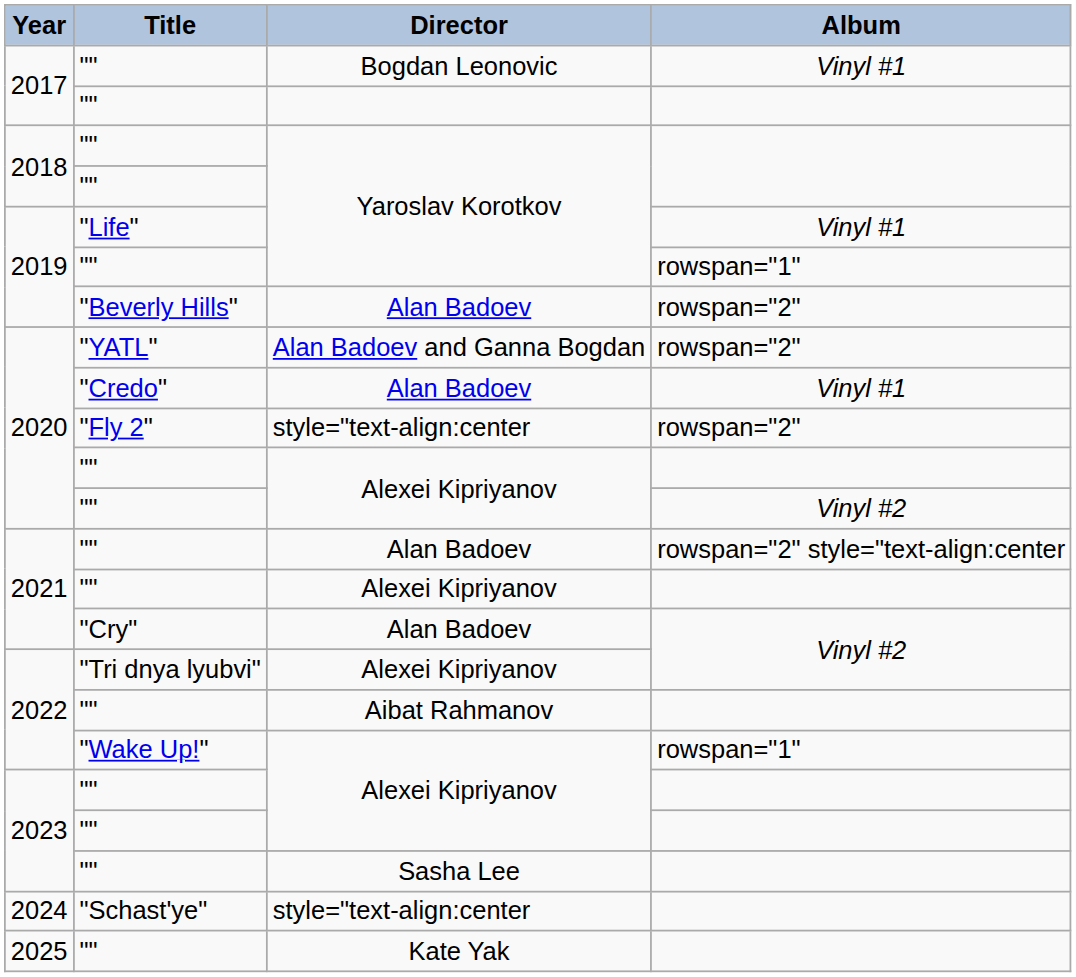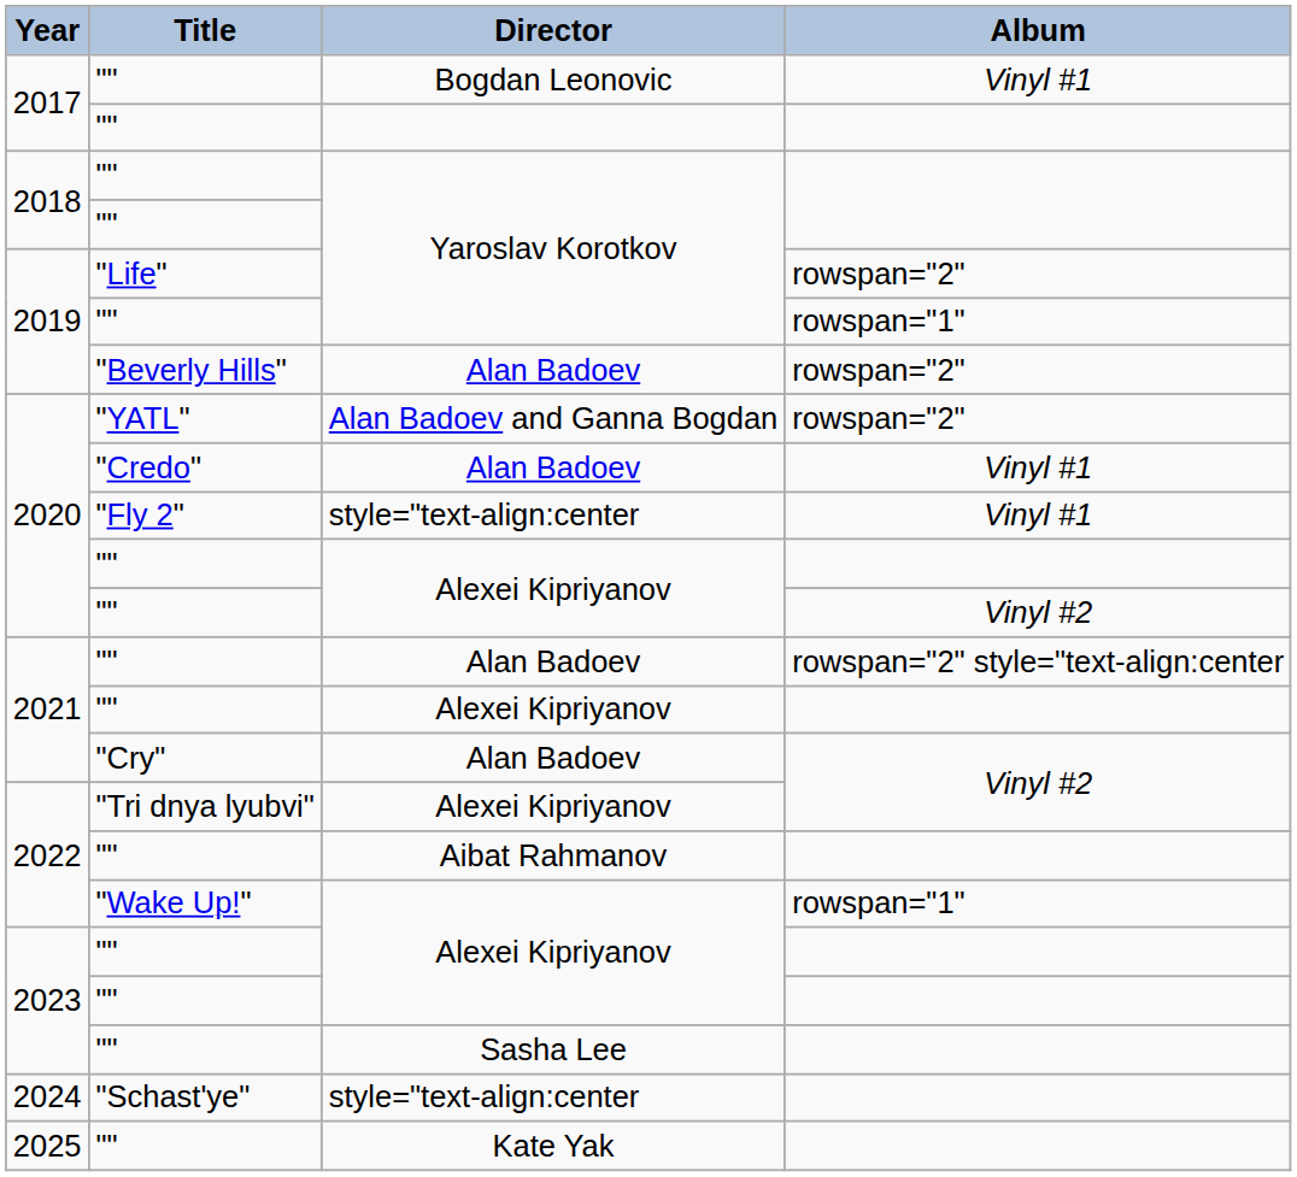"Life" | Album: Vinyl #1 -> rowspan="2"
"Fly 2" | Album: rowspan="2" -> Vinyl #1
